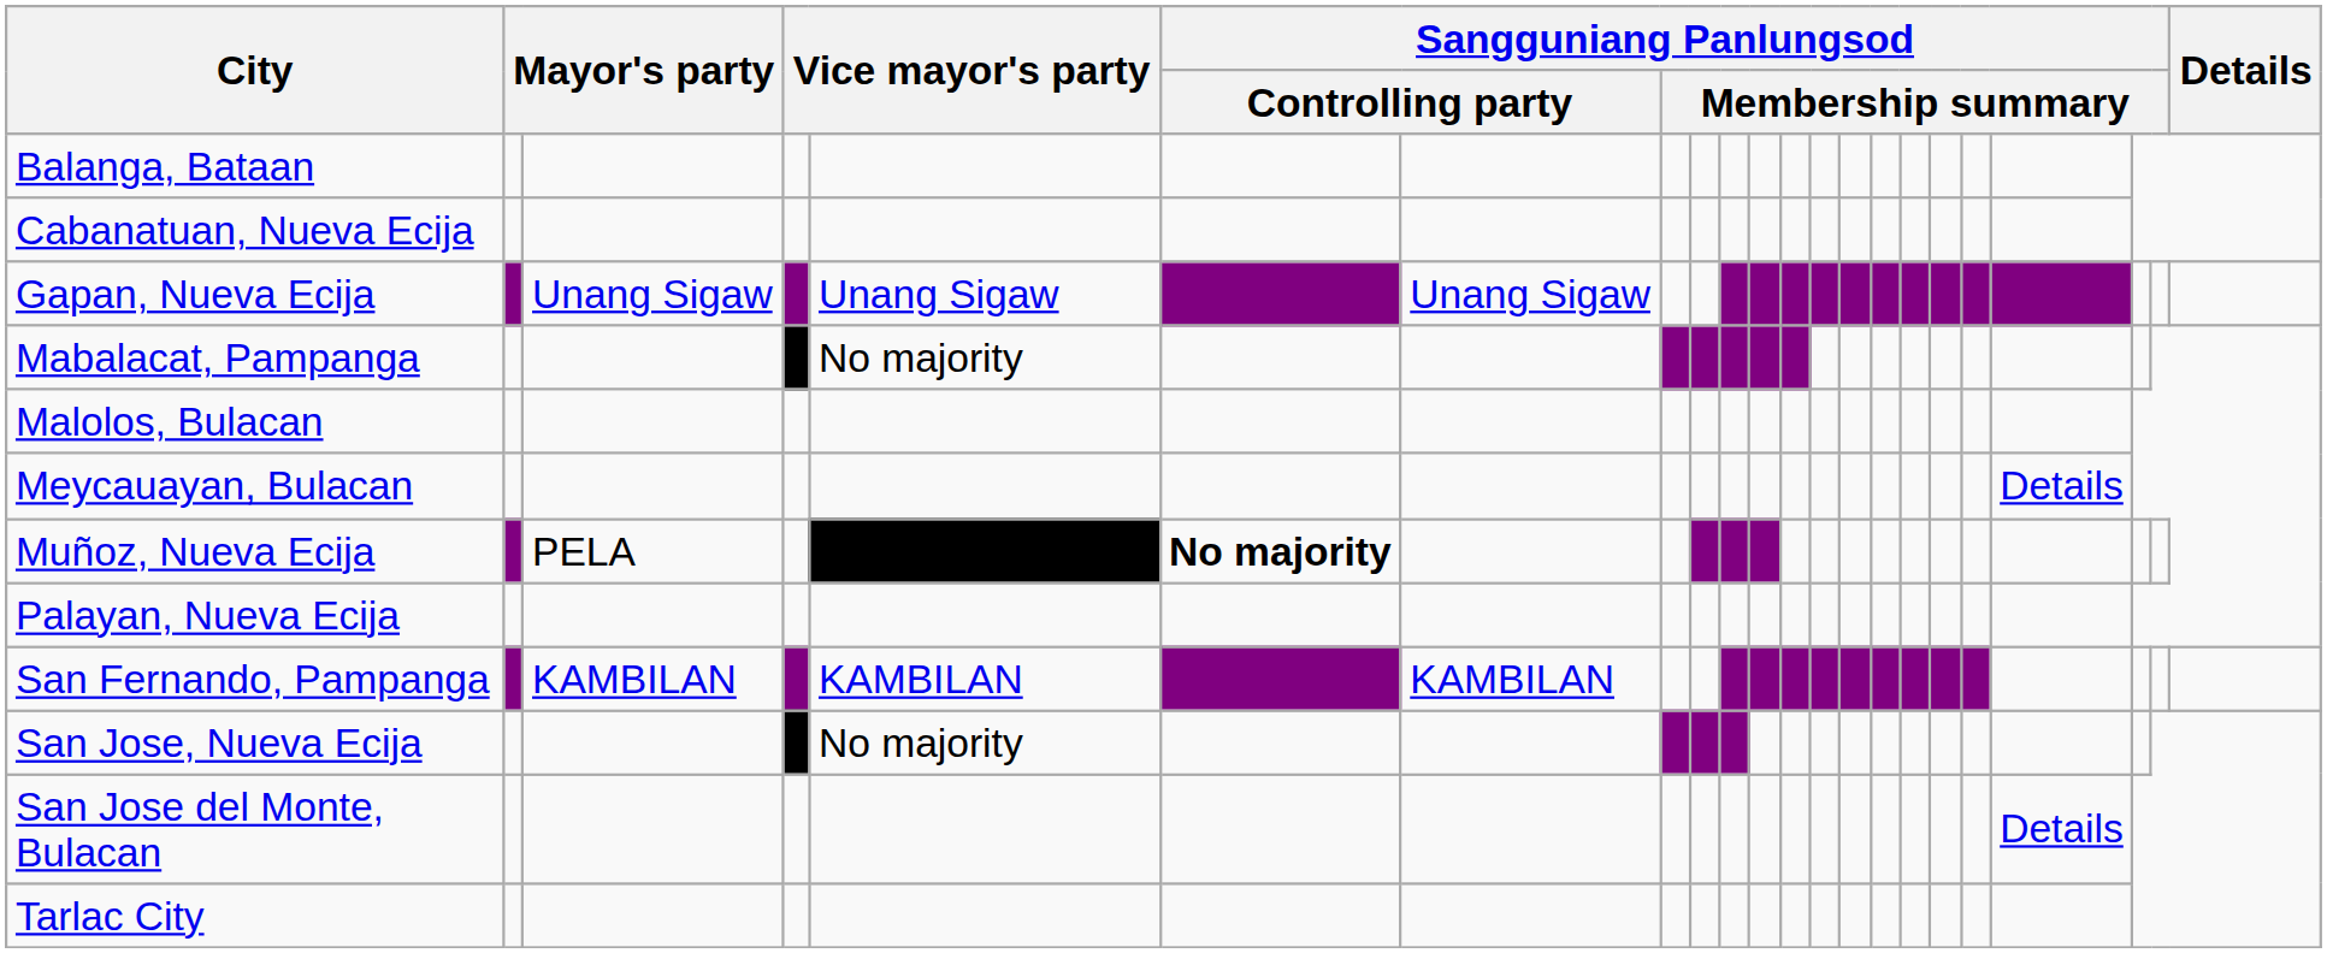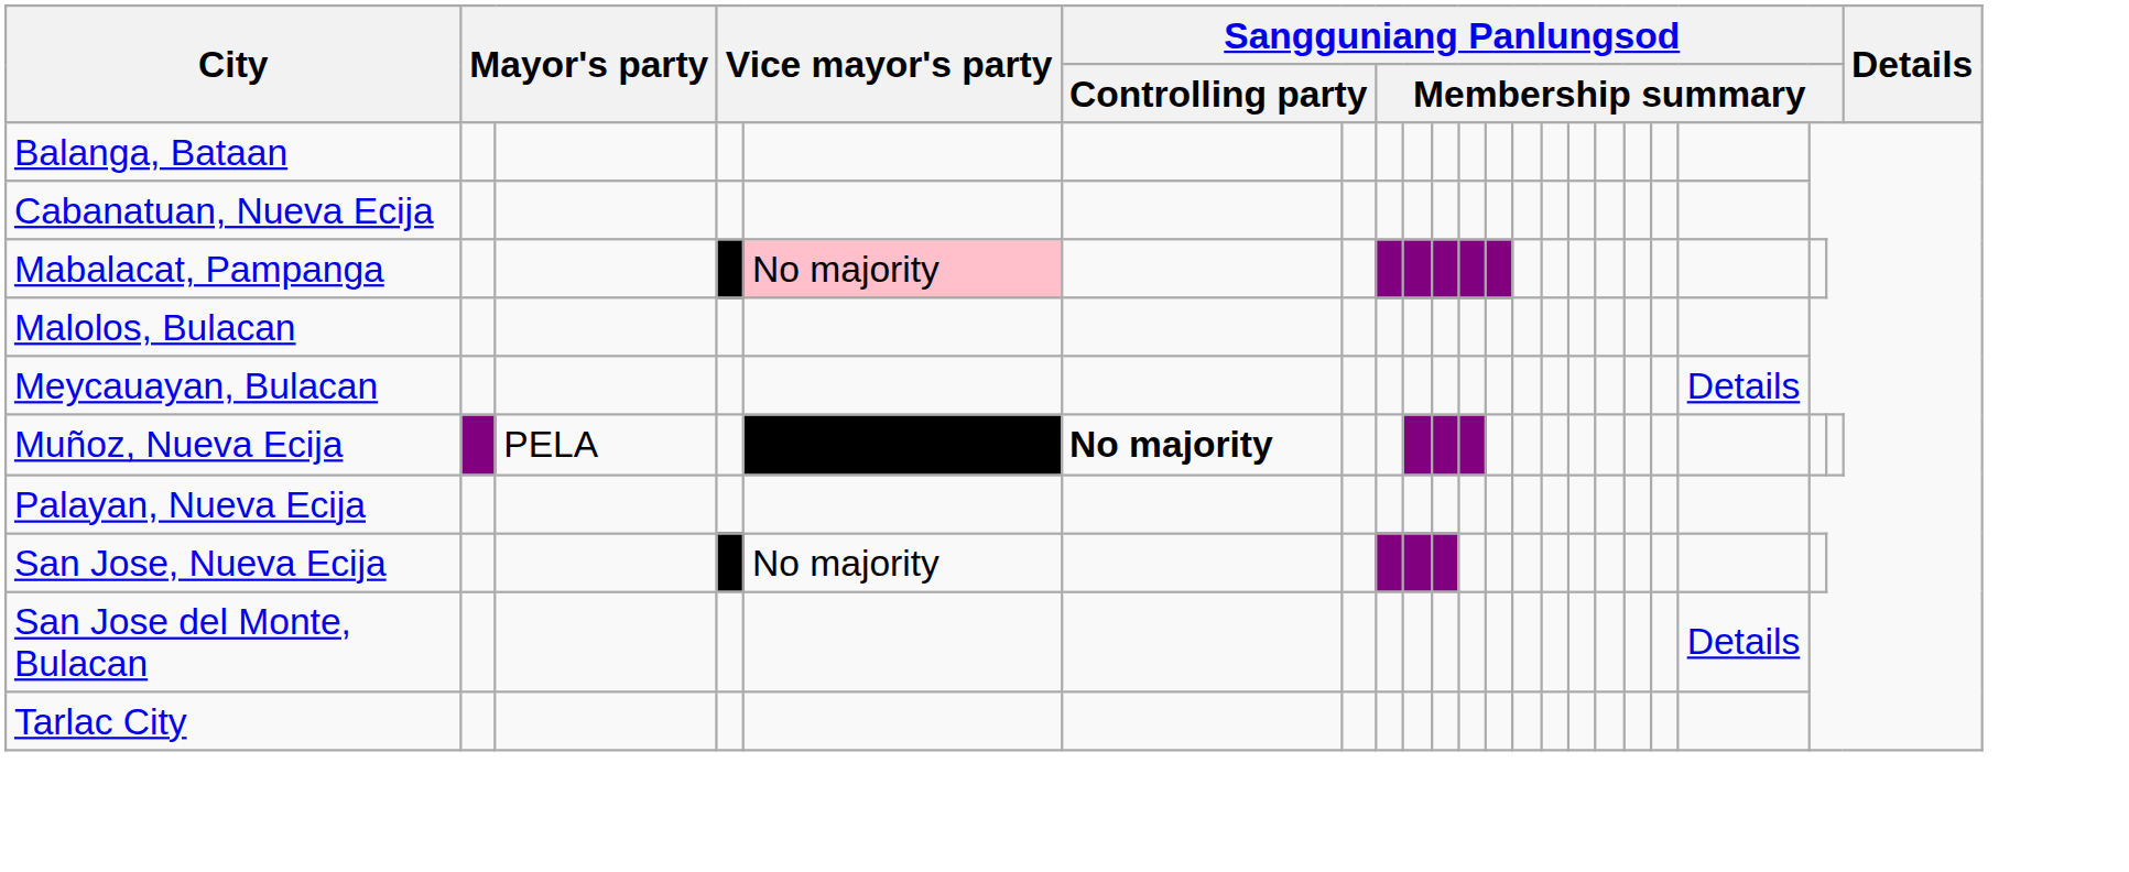- row: Gapan, Nueva Ecija | Unang Sigaw | Unang Sigaw | Unang Sigaw
Mabalacat, Pampanga | column 5: no background -> pink background
- row: San Fernando, Pampanga | KAMBILAN | KAMBILAN | KAMBILAN
